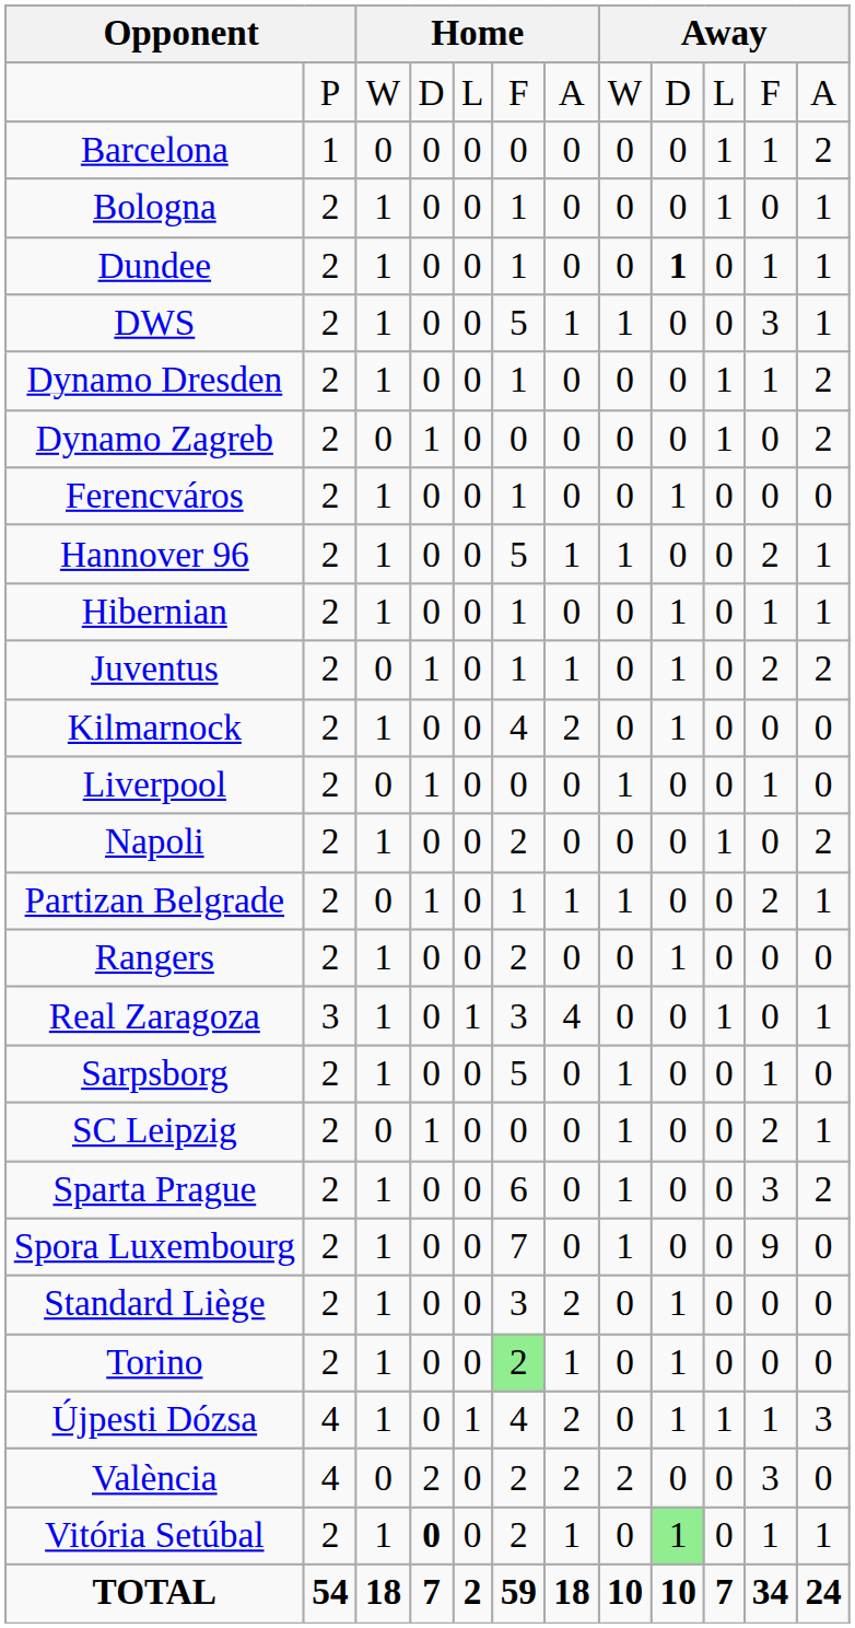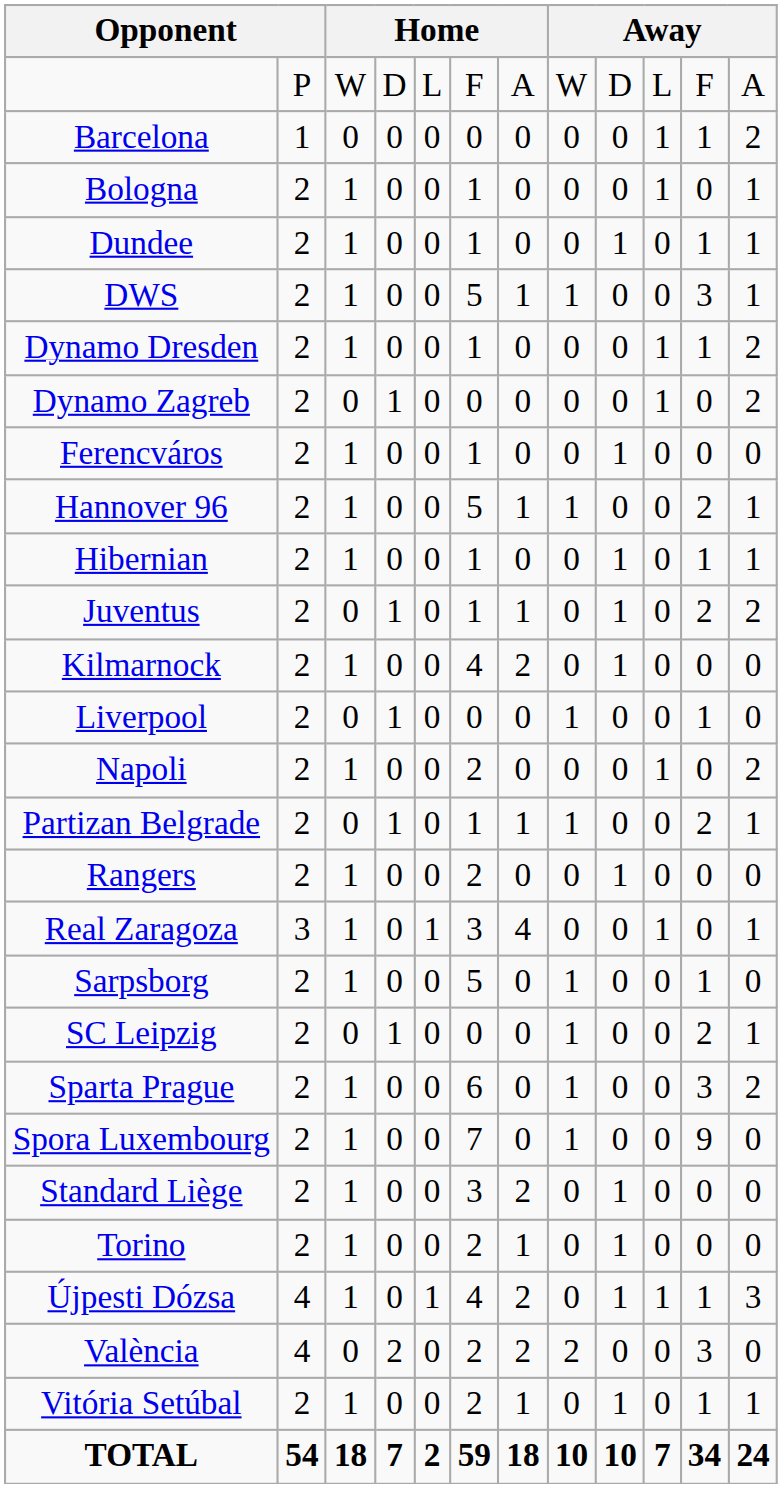Dundee | column 9: bold -> normal
Torino | column 6: lightgreen background -> no background
Vitória Setúbal | column 4: bold -> normal
Vitória Setúbal | column 9: lightgreen background -> no background
